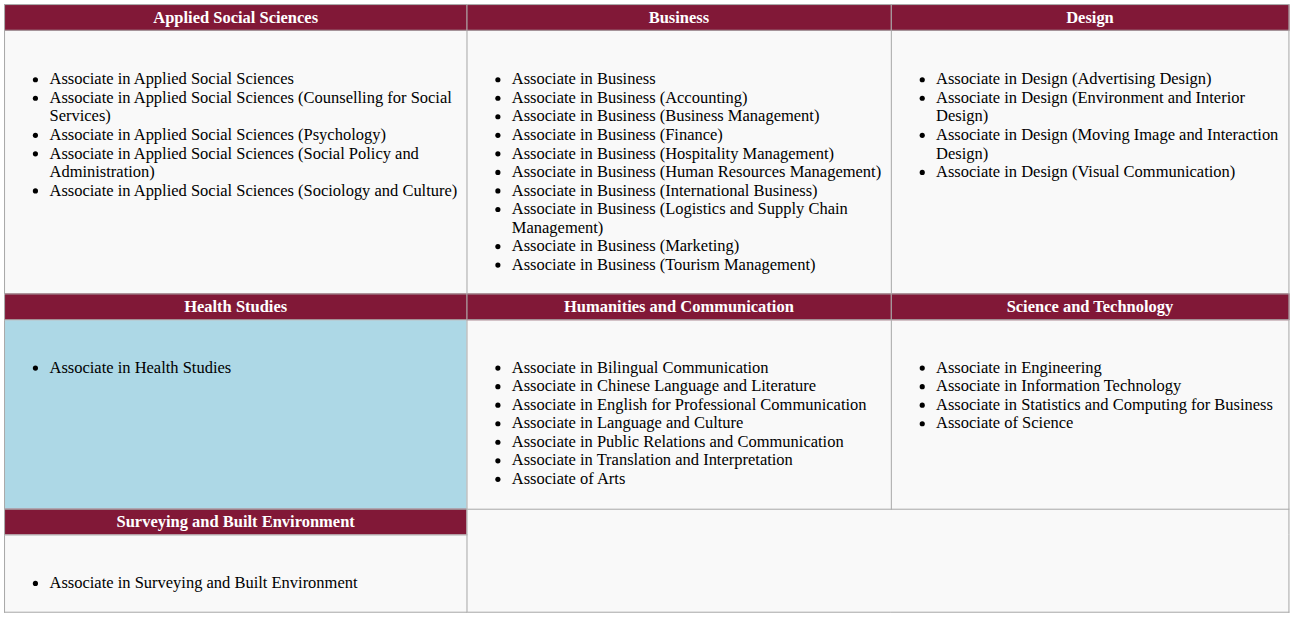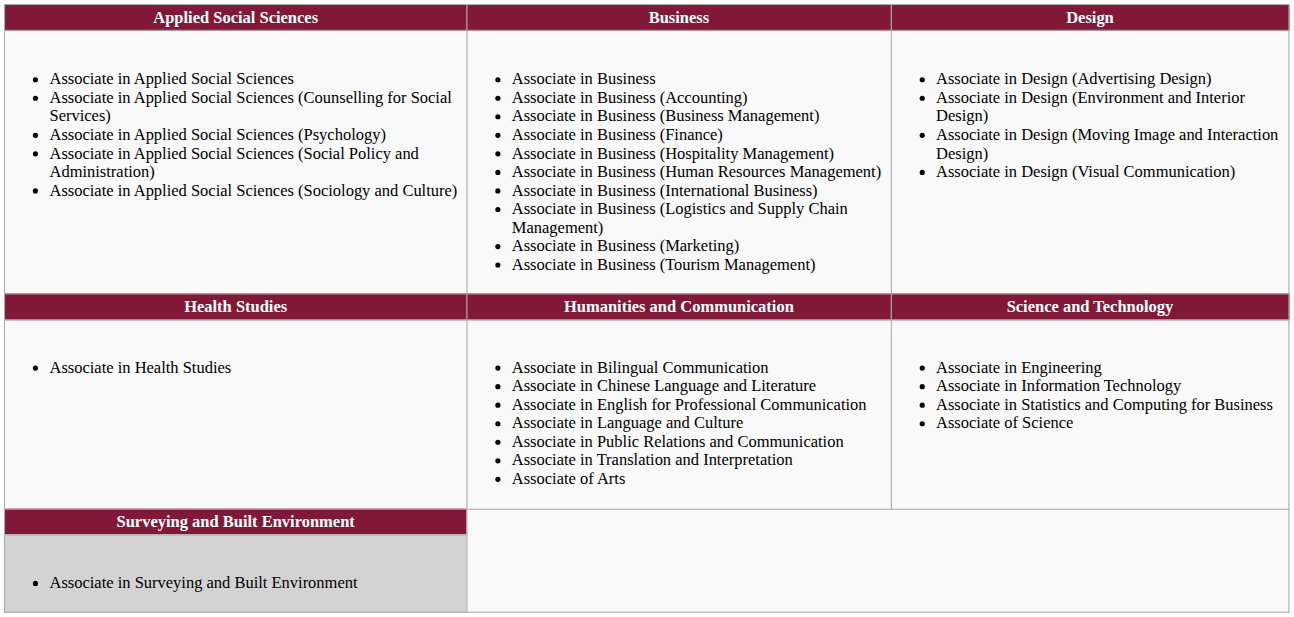Associate in Health Studies | Applied Social Sciences: lightblue background -> no background
Associate in Surveying and Built Environment | Applied Social Sciences: no background -> lightgrey background
